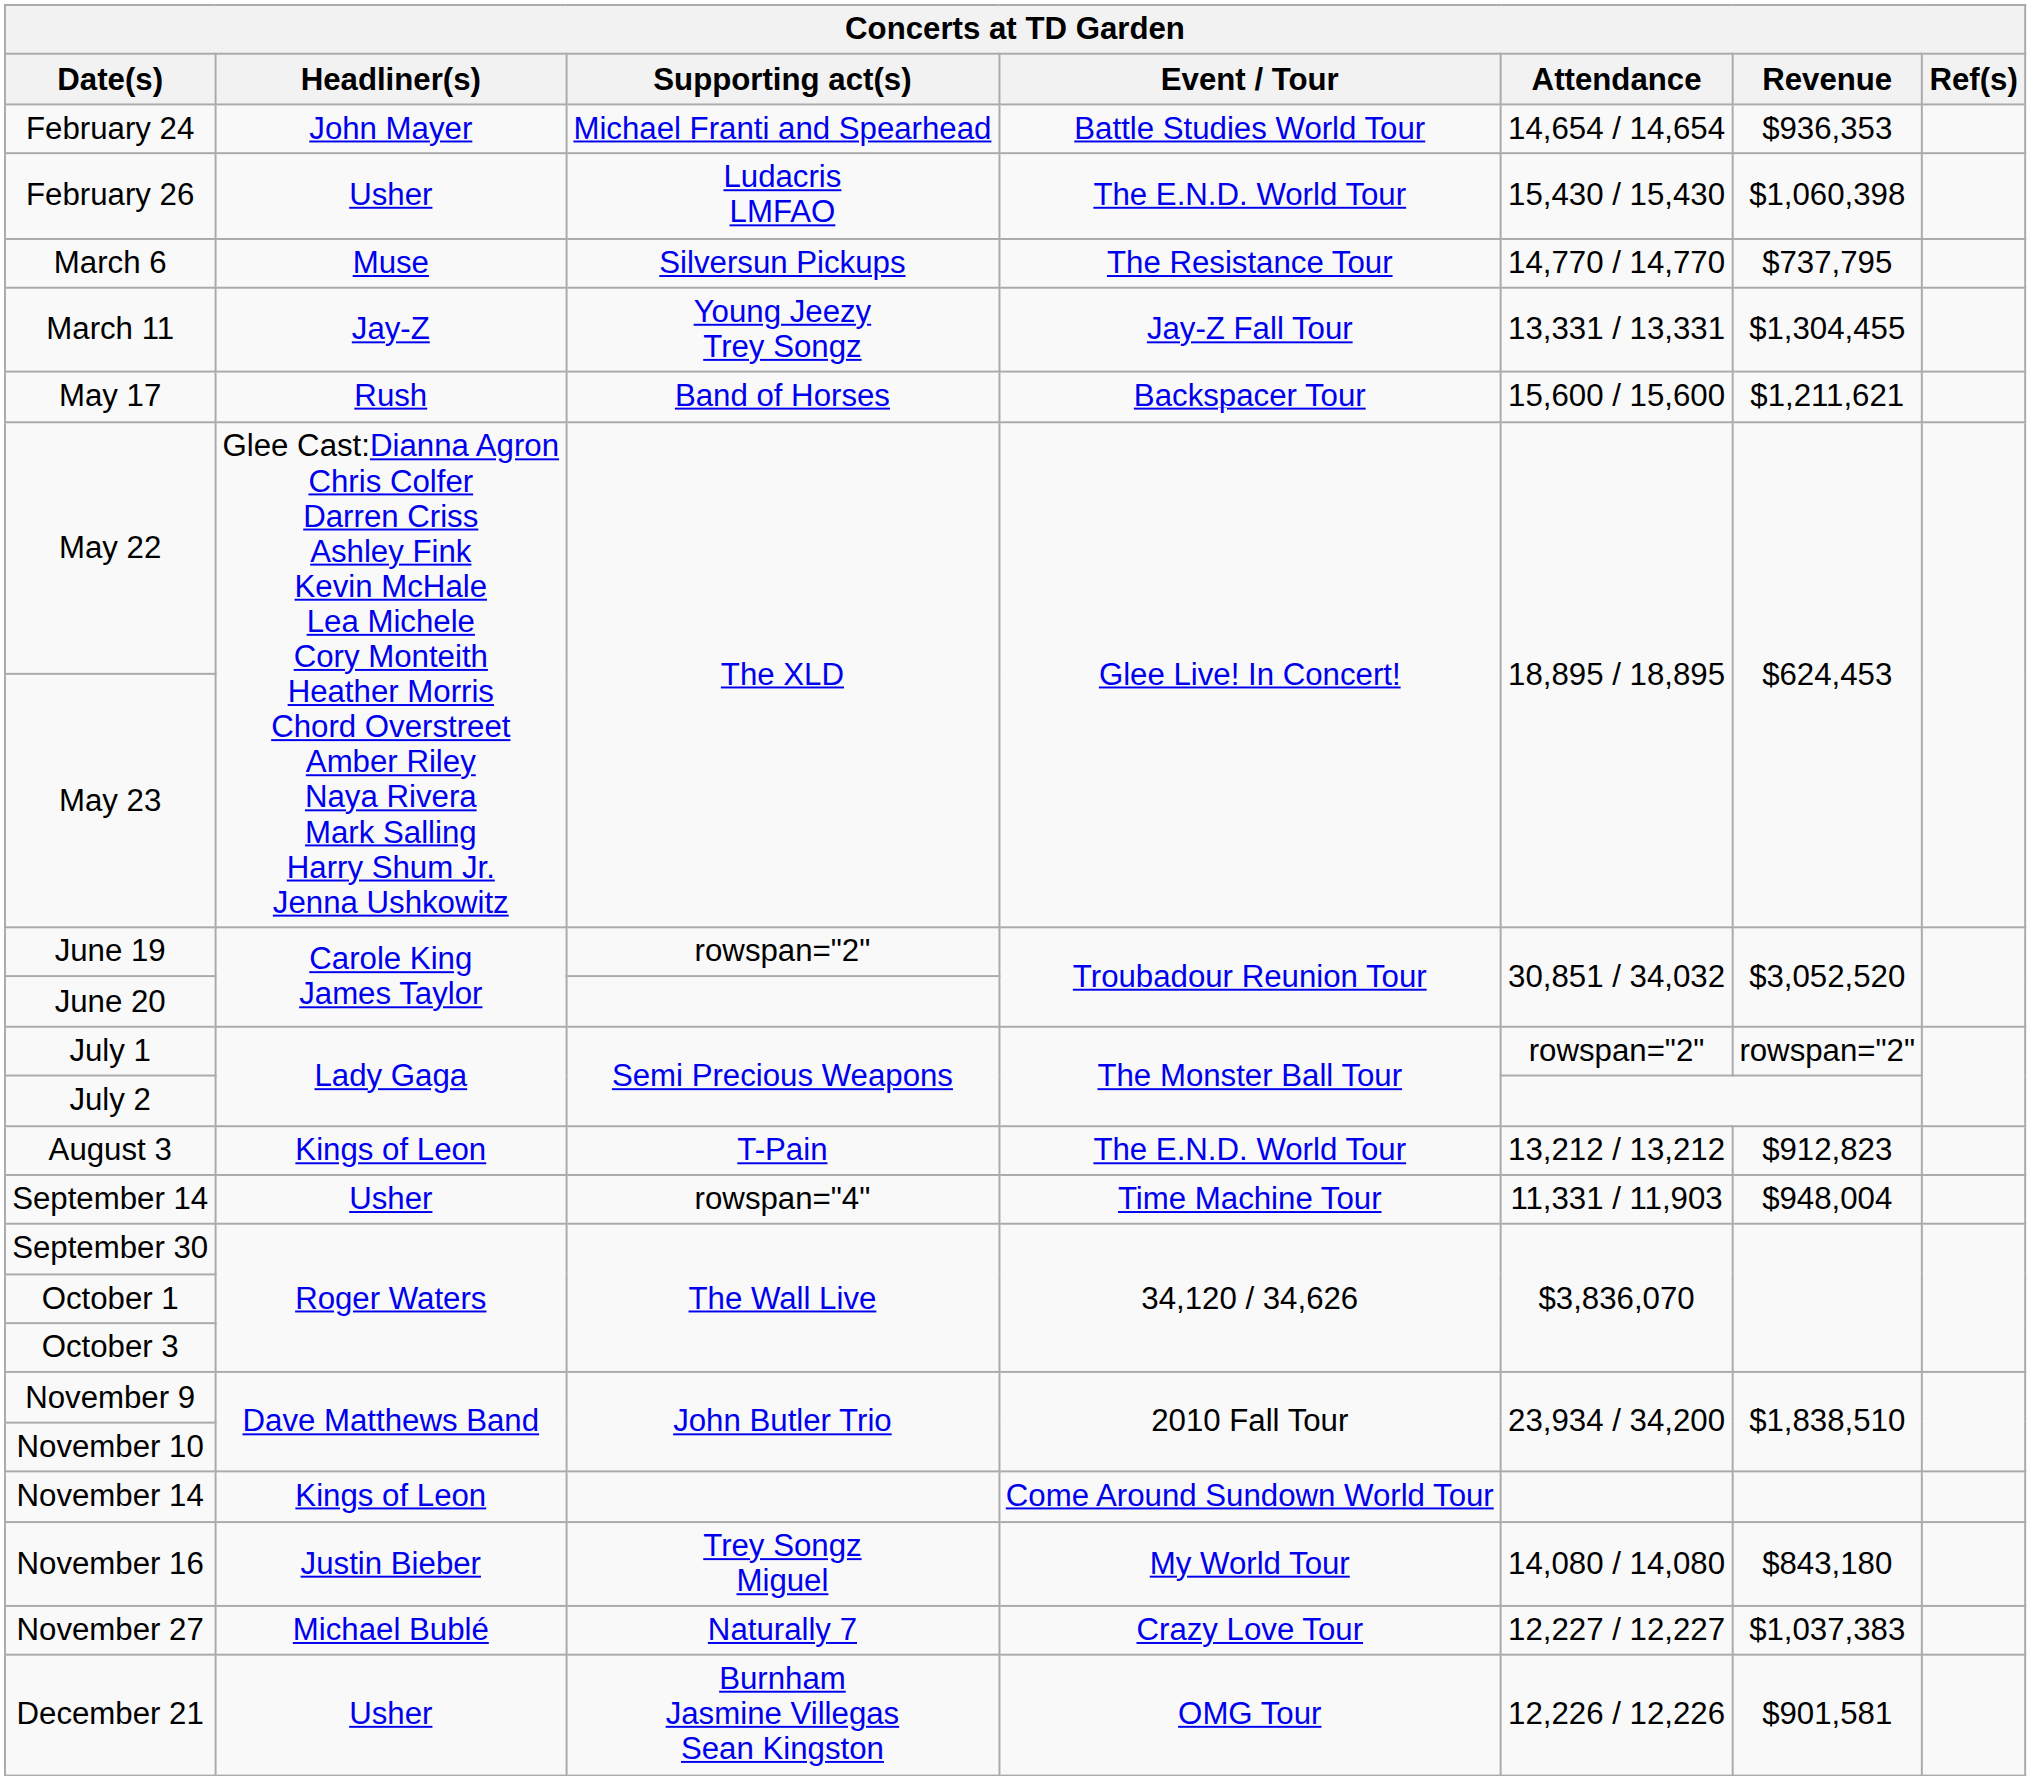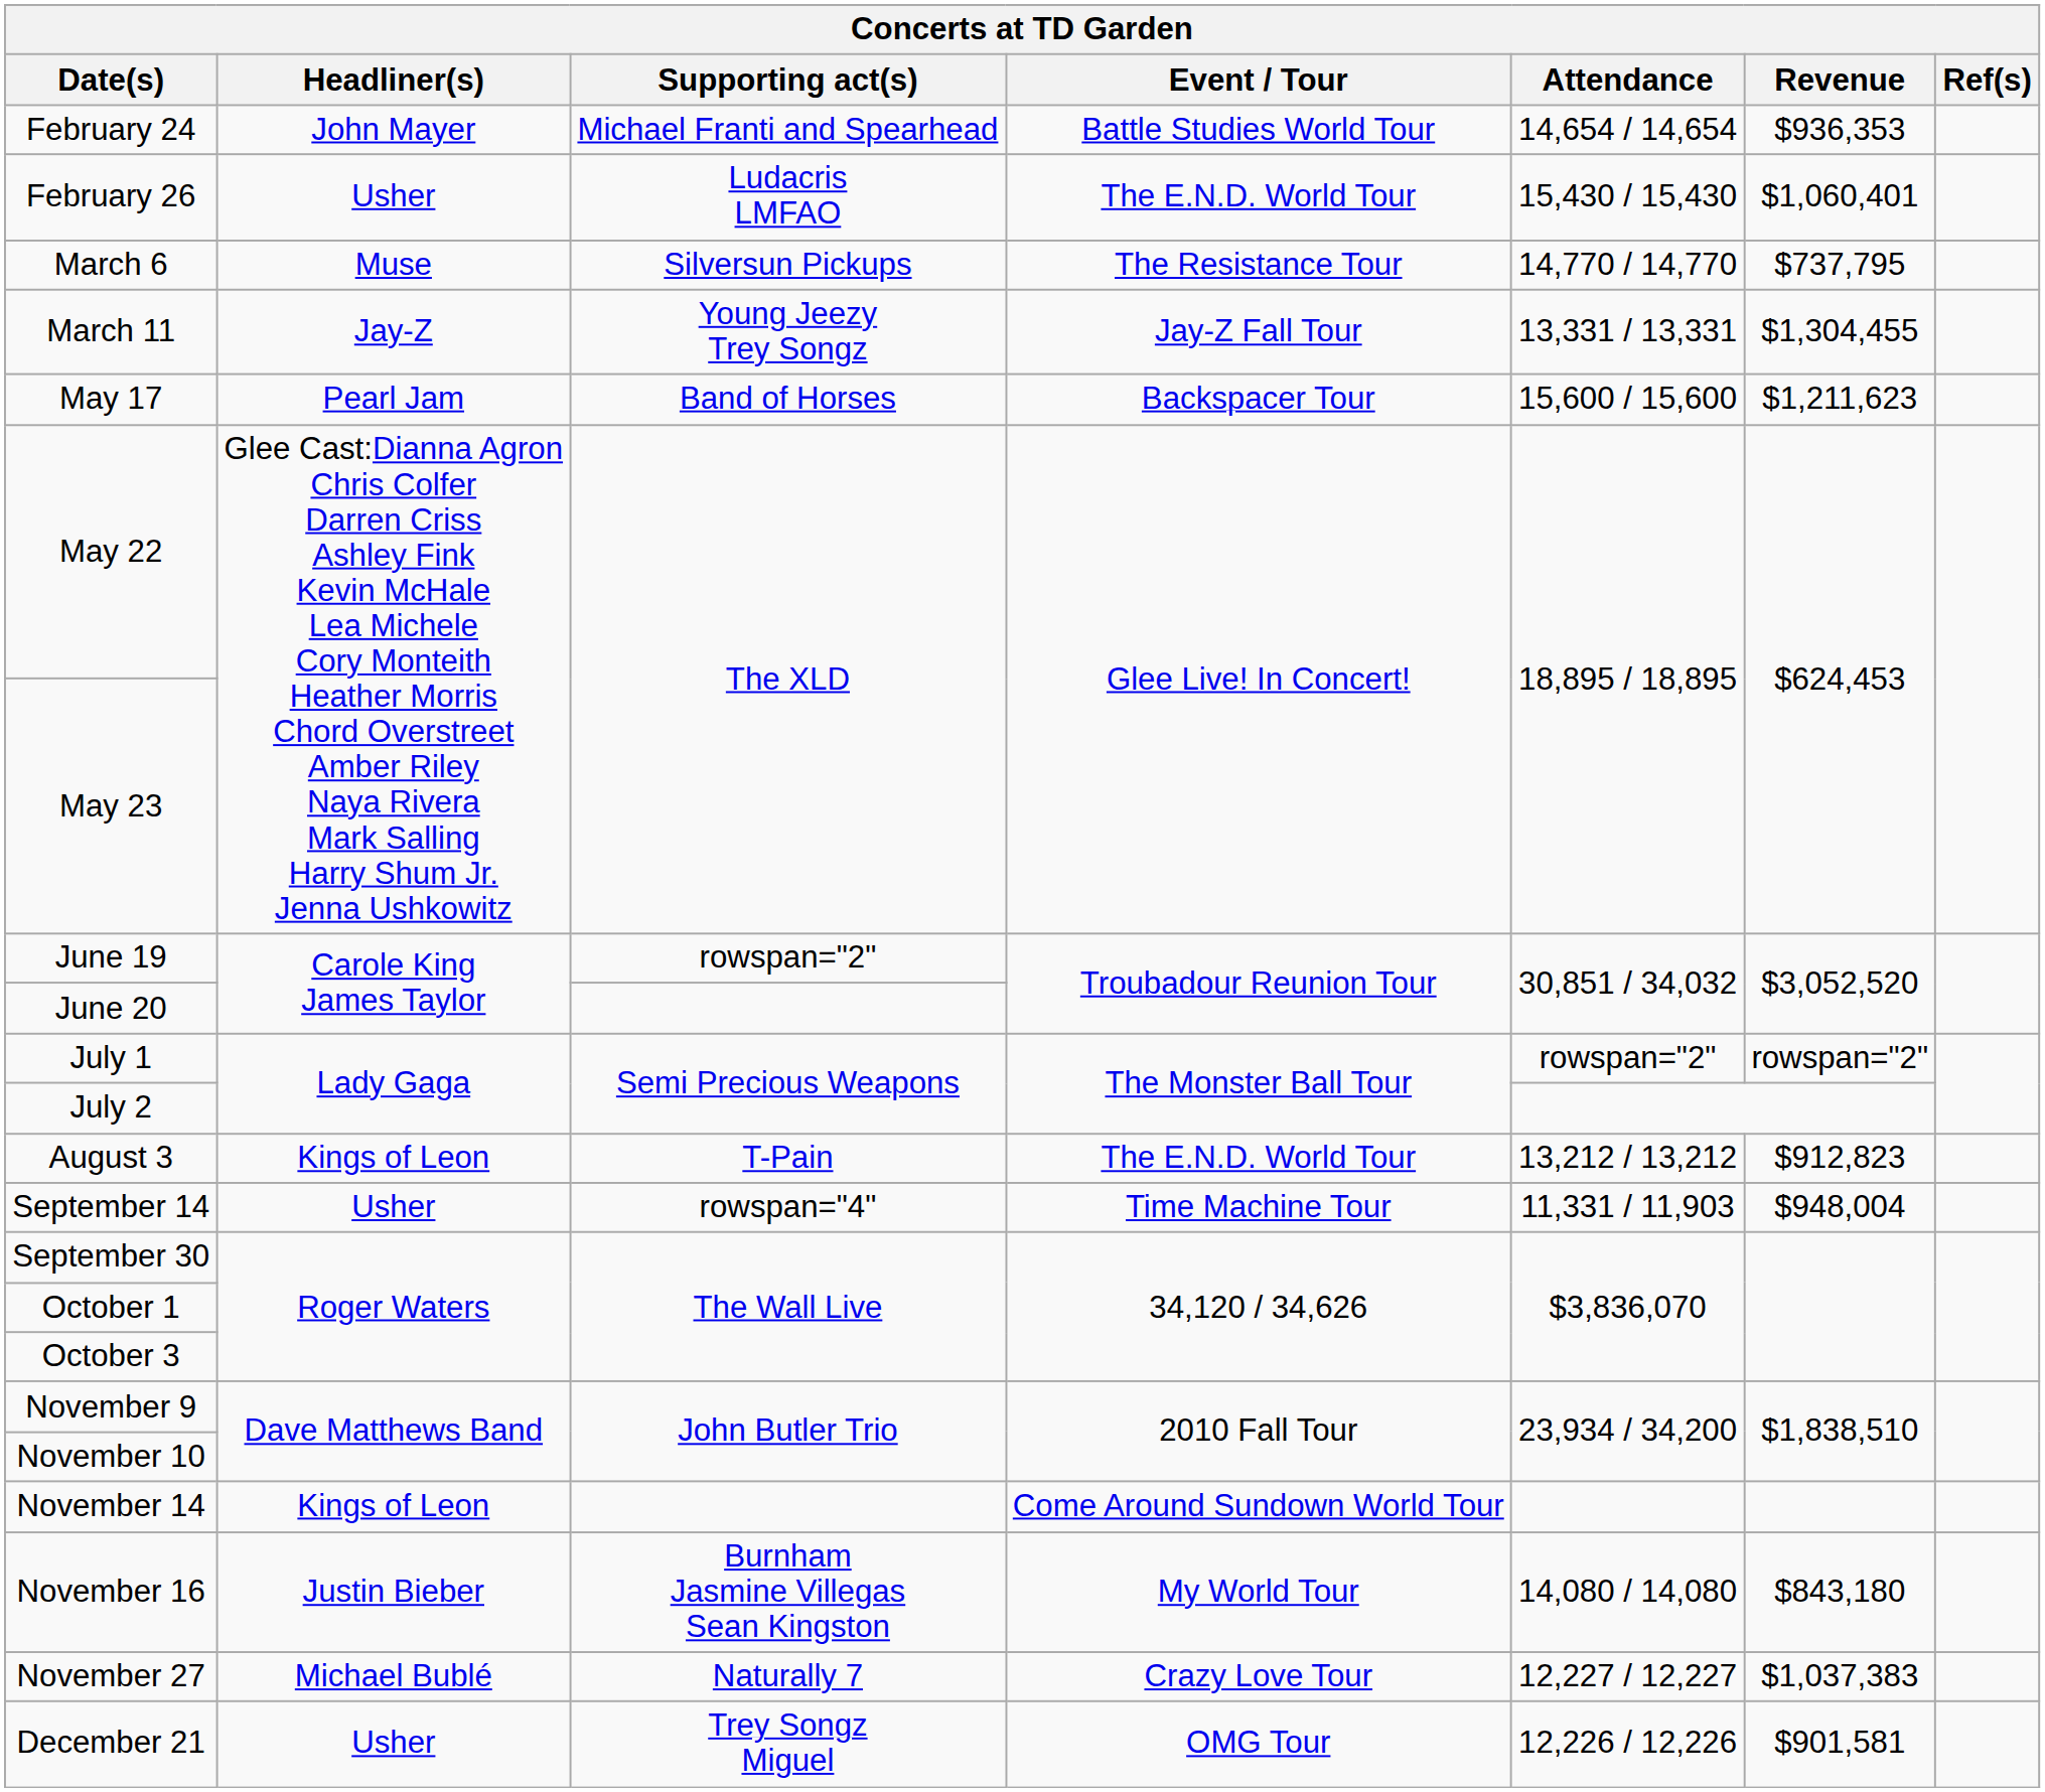February 26 | Revenue: $1,060,398 -> $1,060,401
May 17 | Headliner(s): Rush -> Pearl Jam
May 17 | Revenue: $1,211,621 -> $1,211,623
November 16 | Supporting act(s): Trey Songz Miguel -> Burnham Jasmine Villegas Sean Kingston
December 21 | Supporting act(s): Burnham Jasmine Villegas Sean Kingston -> Trey Songz Miguel
